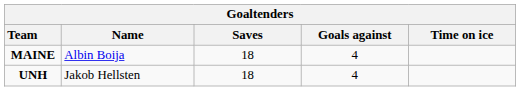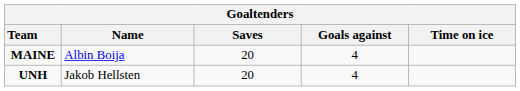MAINE | Saves: 18 -> 20
UNH | Saves: 18 -> 20
